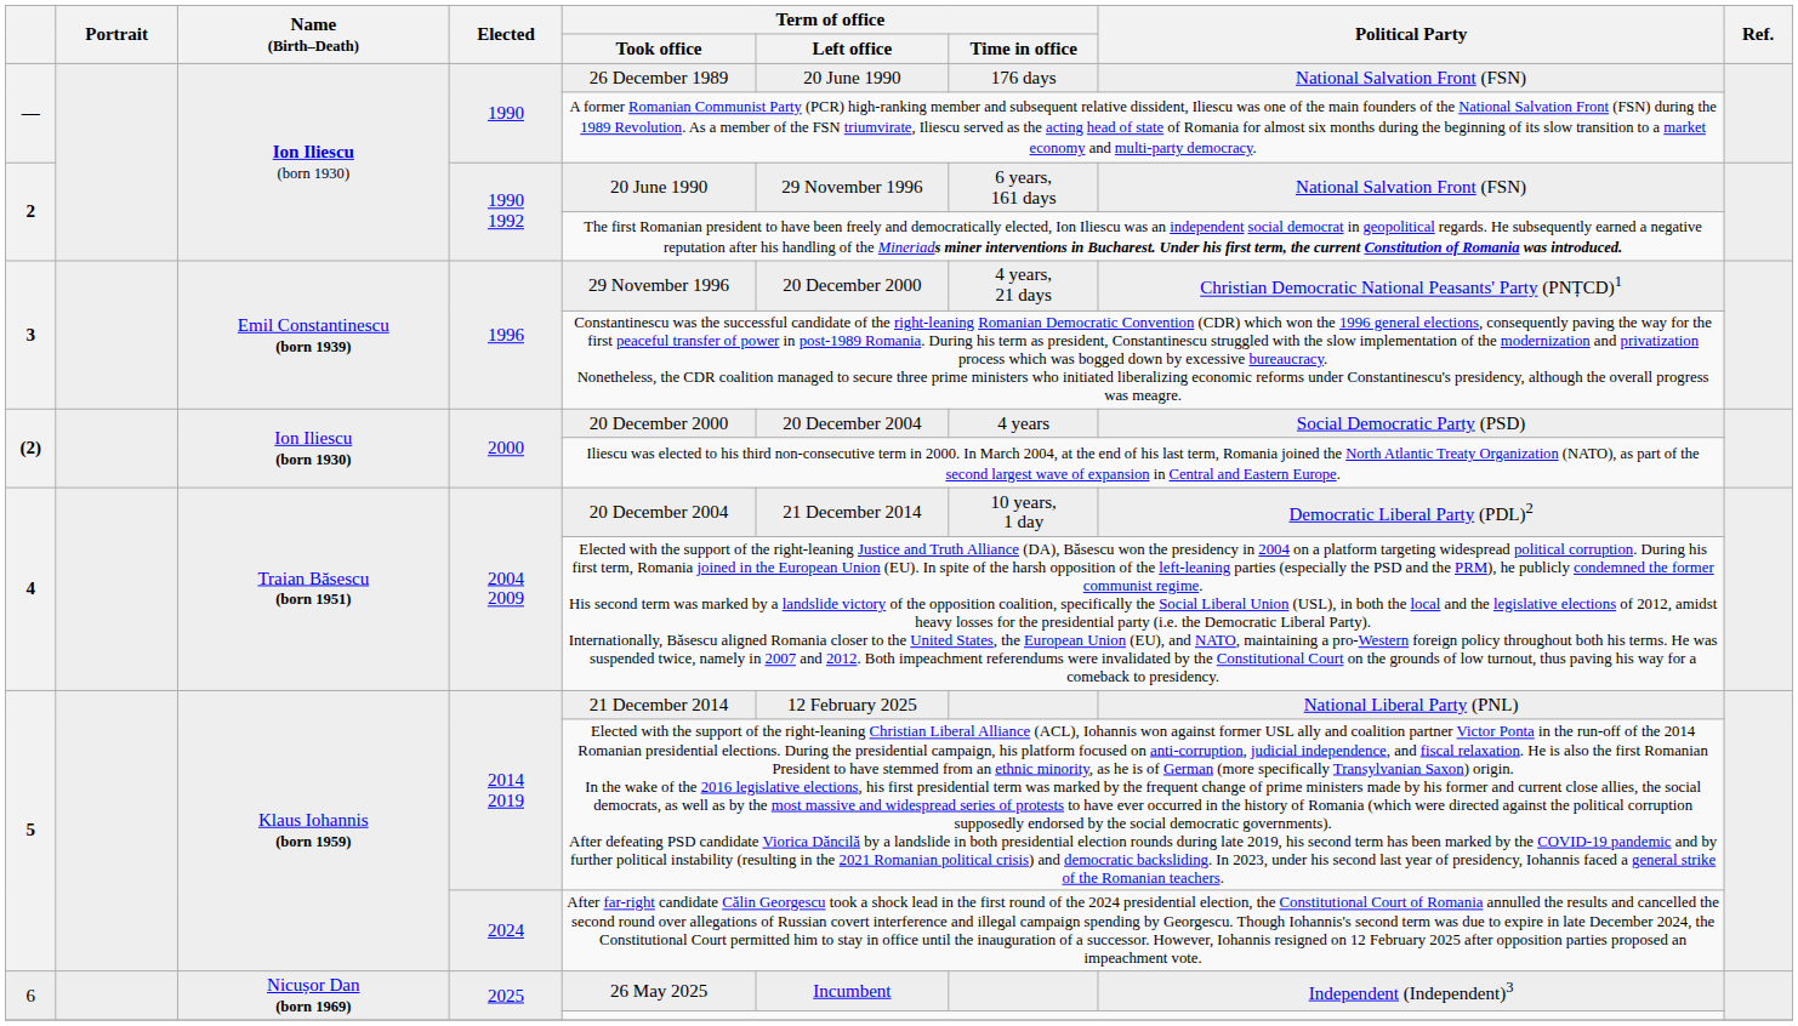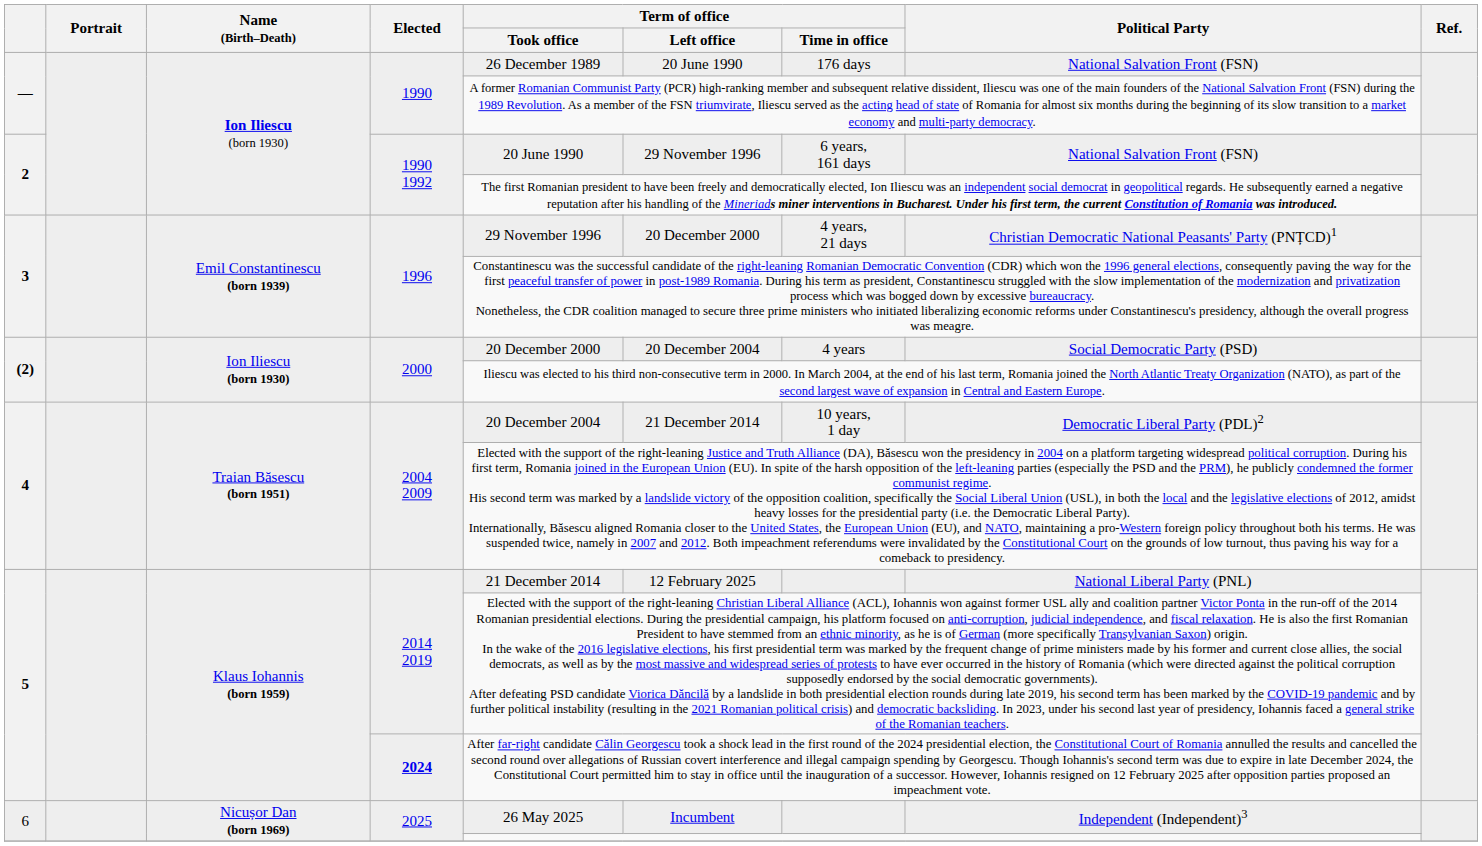2024 | Elected: normal -> bold
